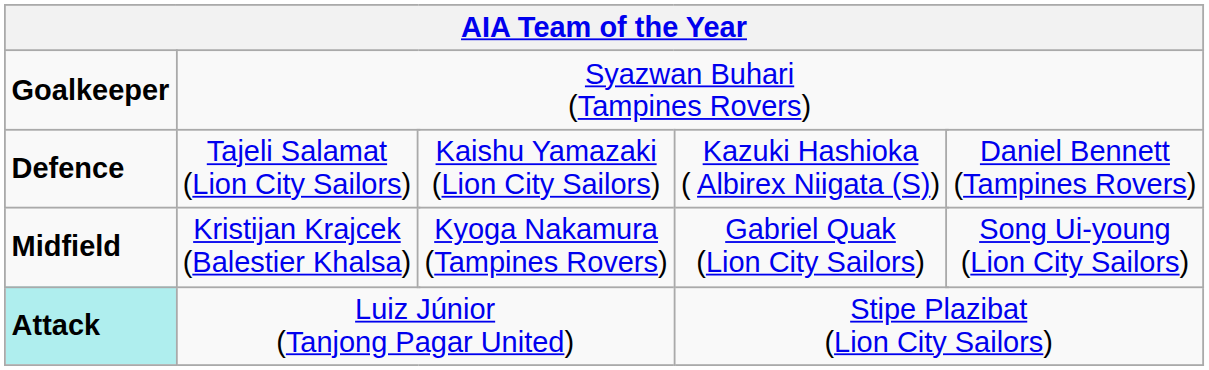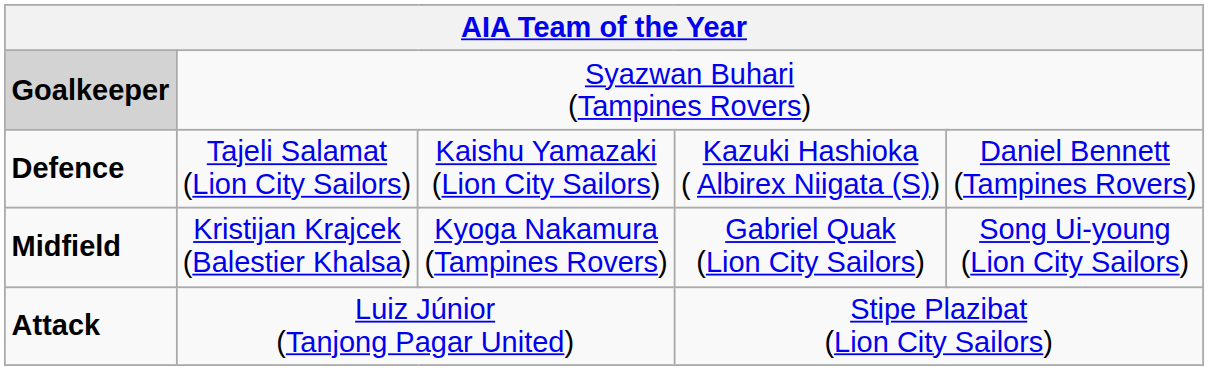Goalkeeper | column 1: no background -> lightgrey background
Attack | column 1: paleturquoise background -> no background
